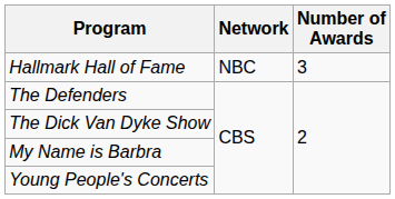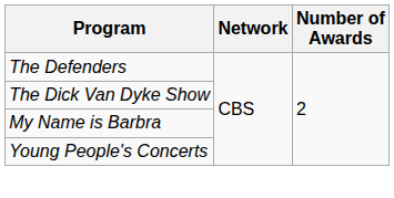- row: Hallmark Hall of Fame | NBC | 3
